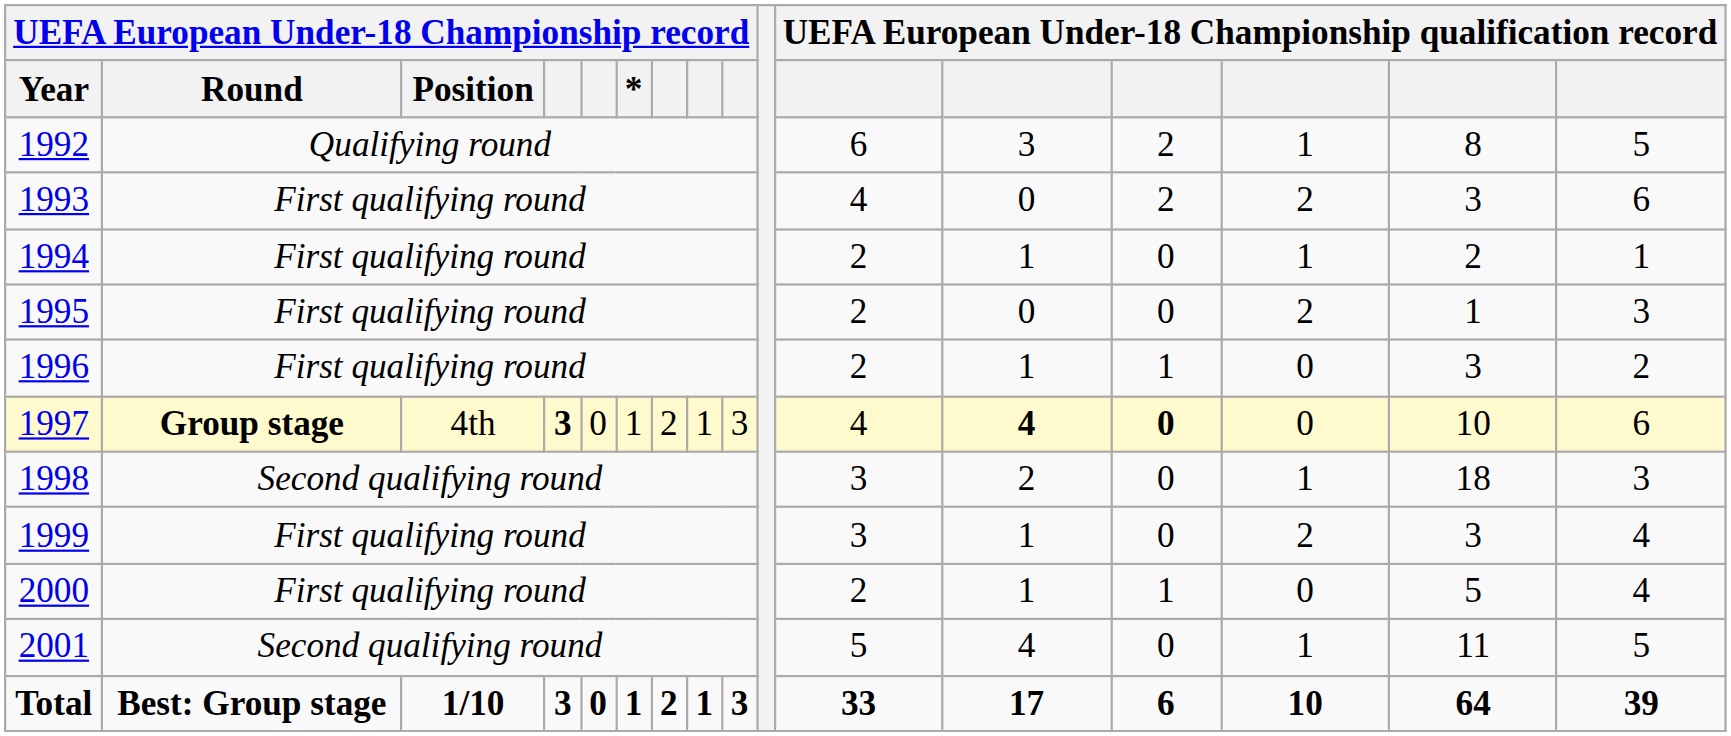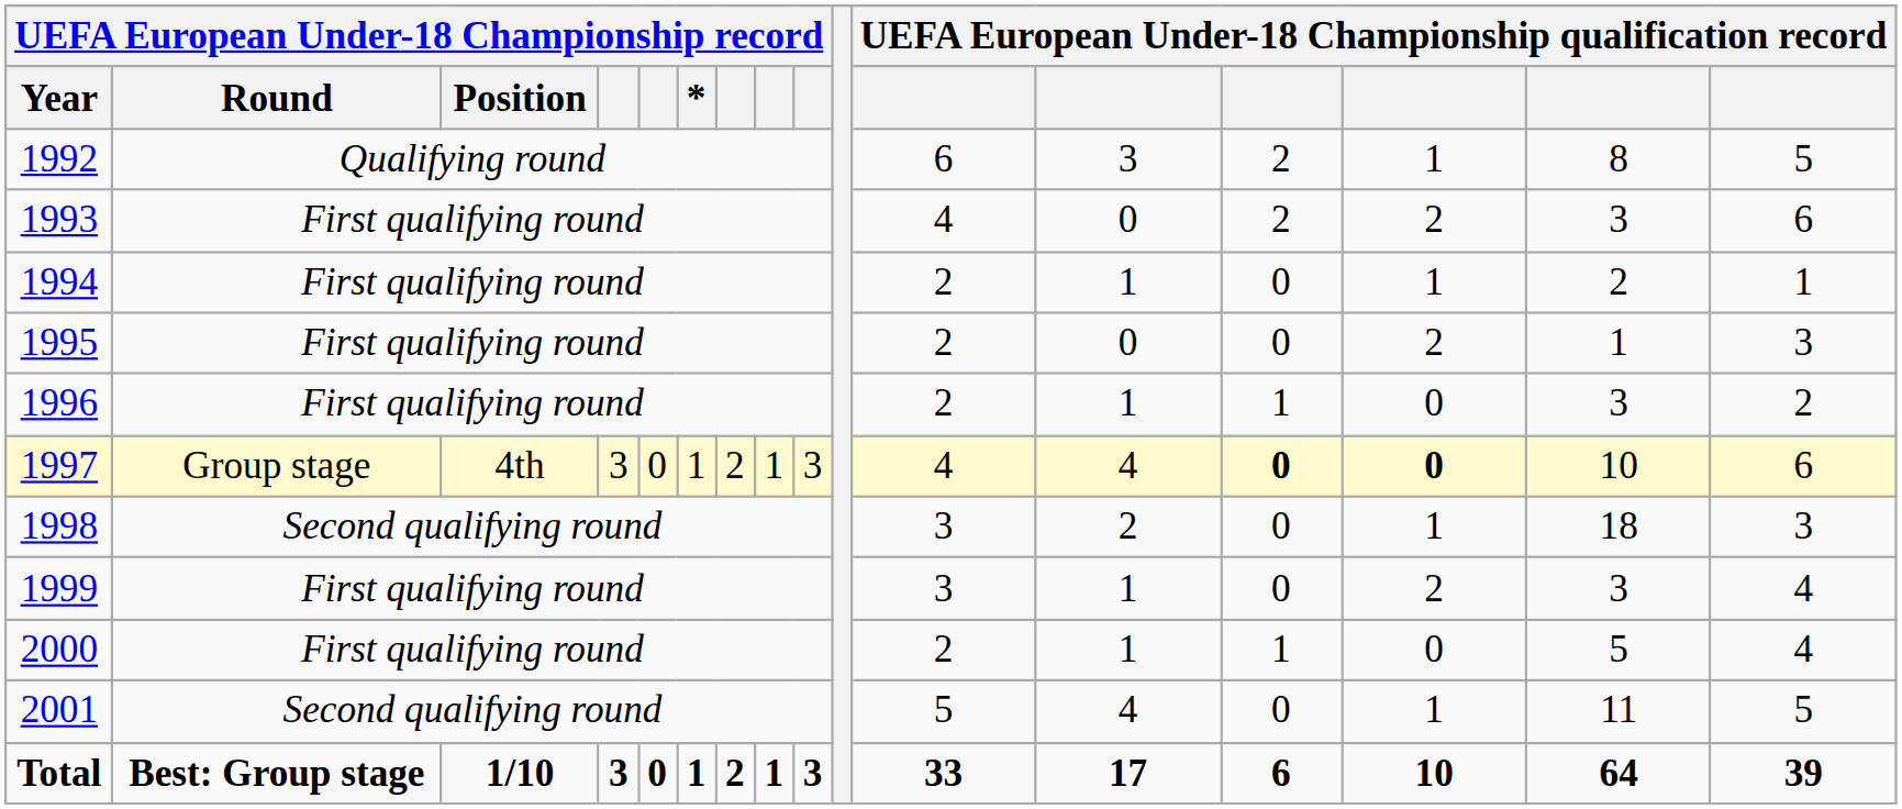1997 | UEFA European Under-18 Championship record / Round: bold -> normal
1997 | column 4: bold -> normal
1997 | column 12: bold -> normal
1997 | column 14: normal -> bold
